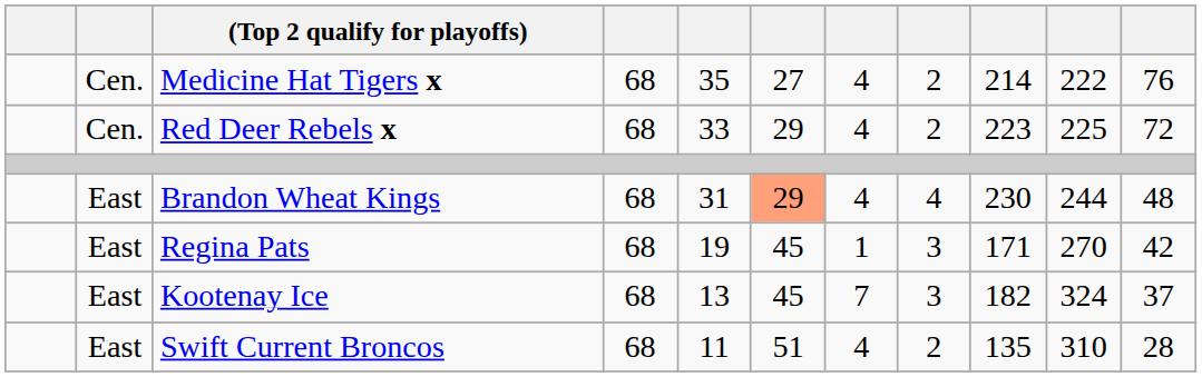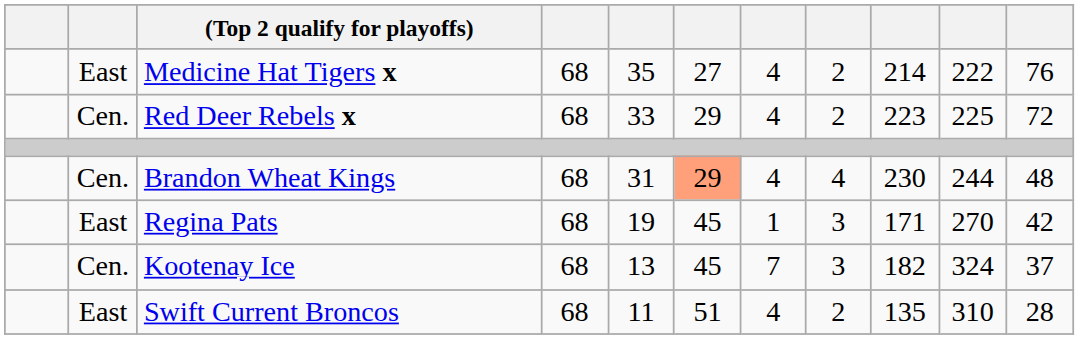Medicine Hat Tigers x | column 2: Cen. -> East
Brandon Wheat Kings | column 2: East -> Cen.
Kootenay Ice | column 2: East -> Cen.
